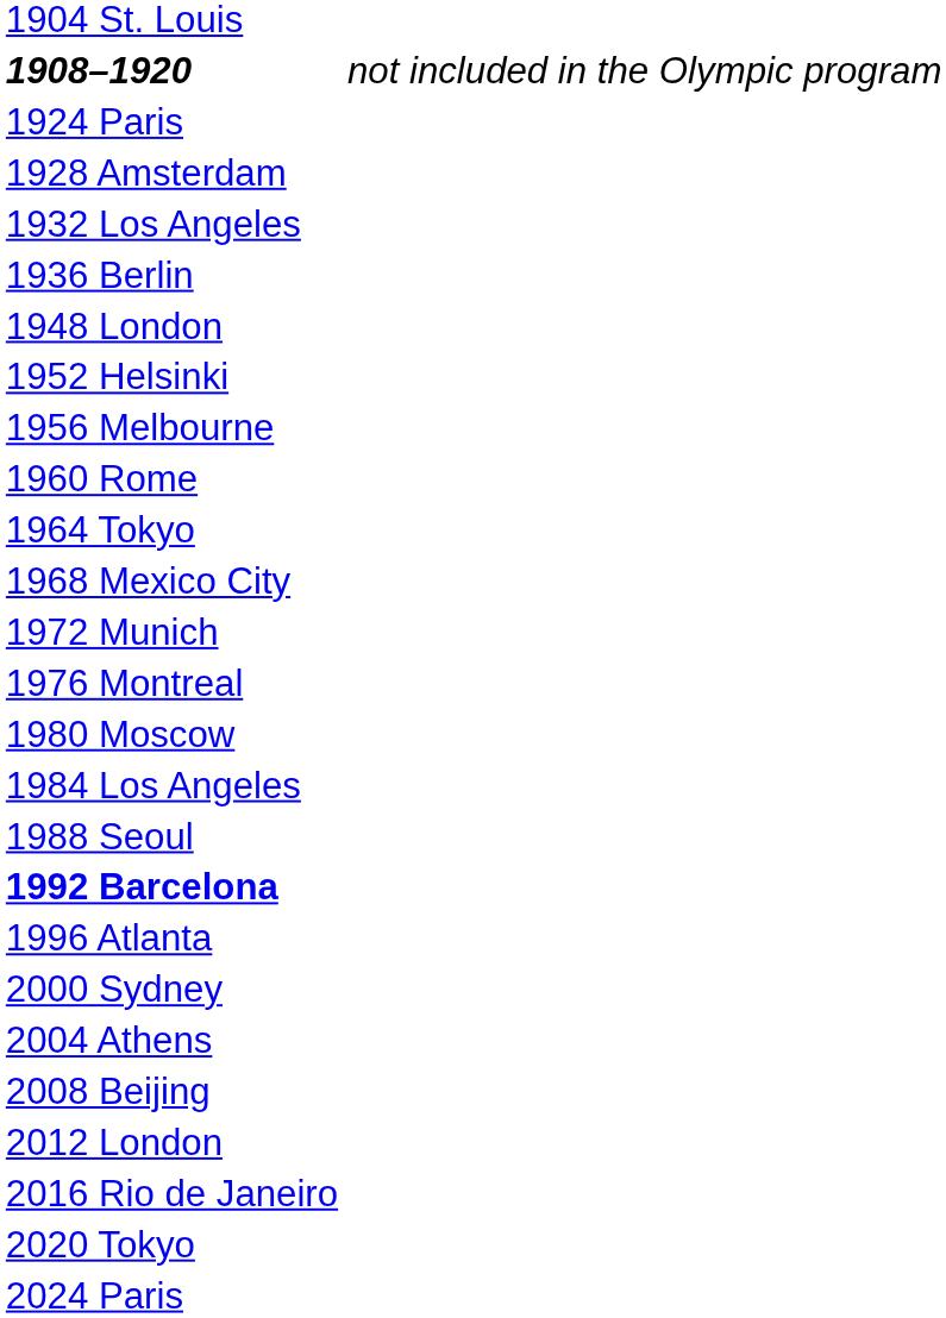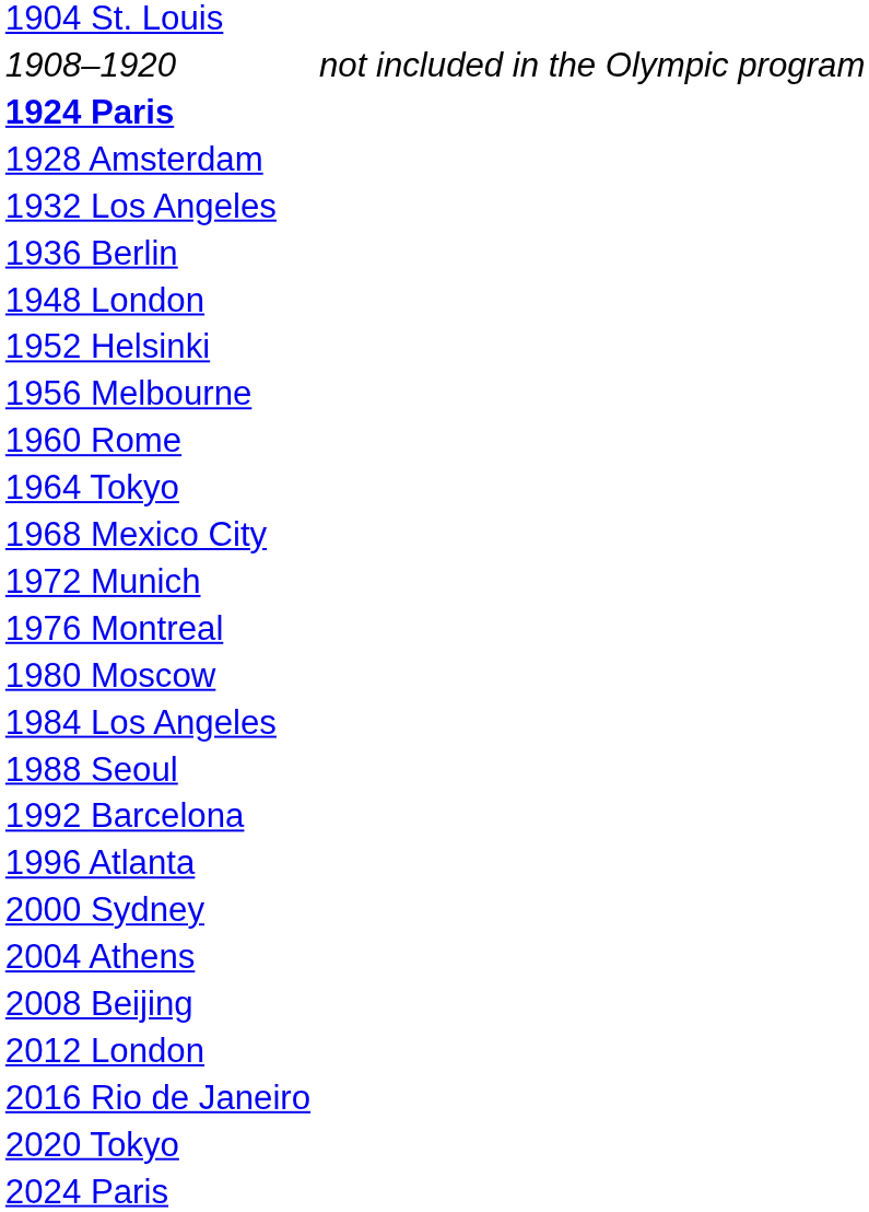1908–1920 | column 1: bold -> normal
1924 Paris | column 1: normal -> bold
1992 Barcelona | column 1: bold -> normal
